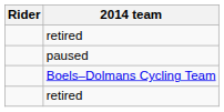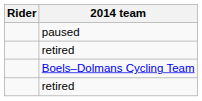row 2 | 2014 team: retired -> paused
row 3 | 2014 team: paused -> retired
